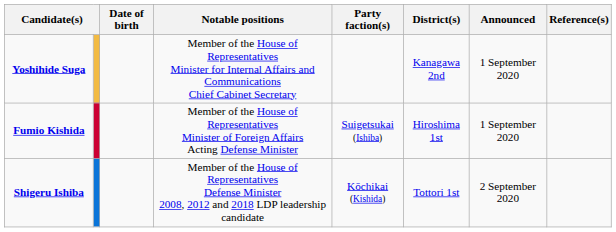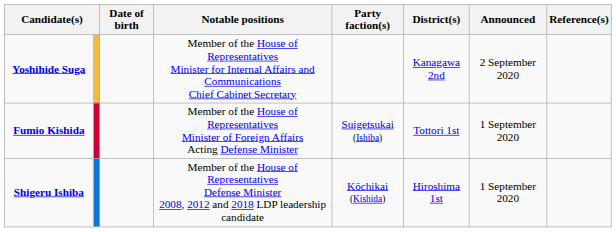Yoshihide Suga | Announced: 1 September 2020 -> 2 September 2020
Fumio Kishida | District(s): Hiroshima 1st -> Tottori 1st
Shigeru Ishiba | District(s): Tottori 1st -> Hiroshima 1st
Shigeru Ishiba | Announced: 2 September 2020 -> 1 September 2020
